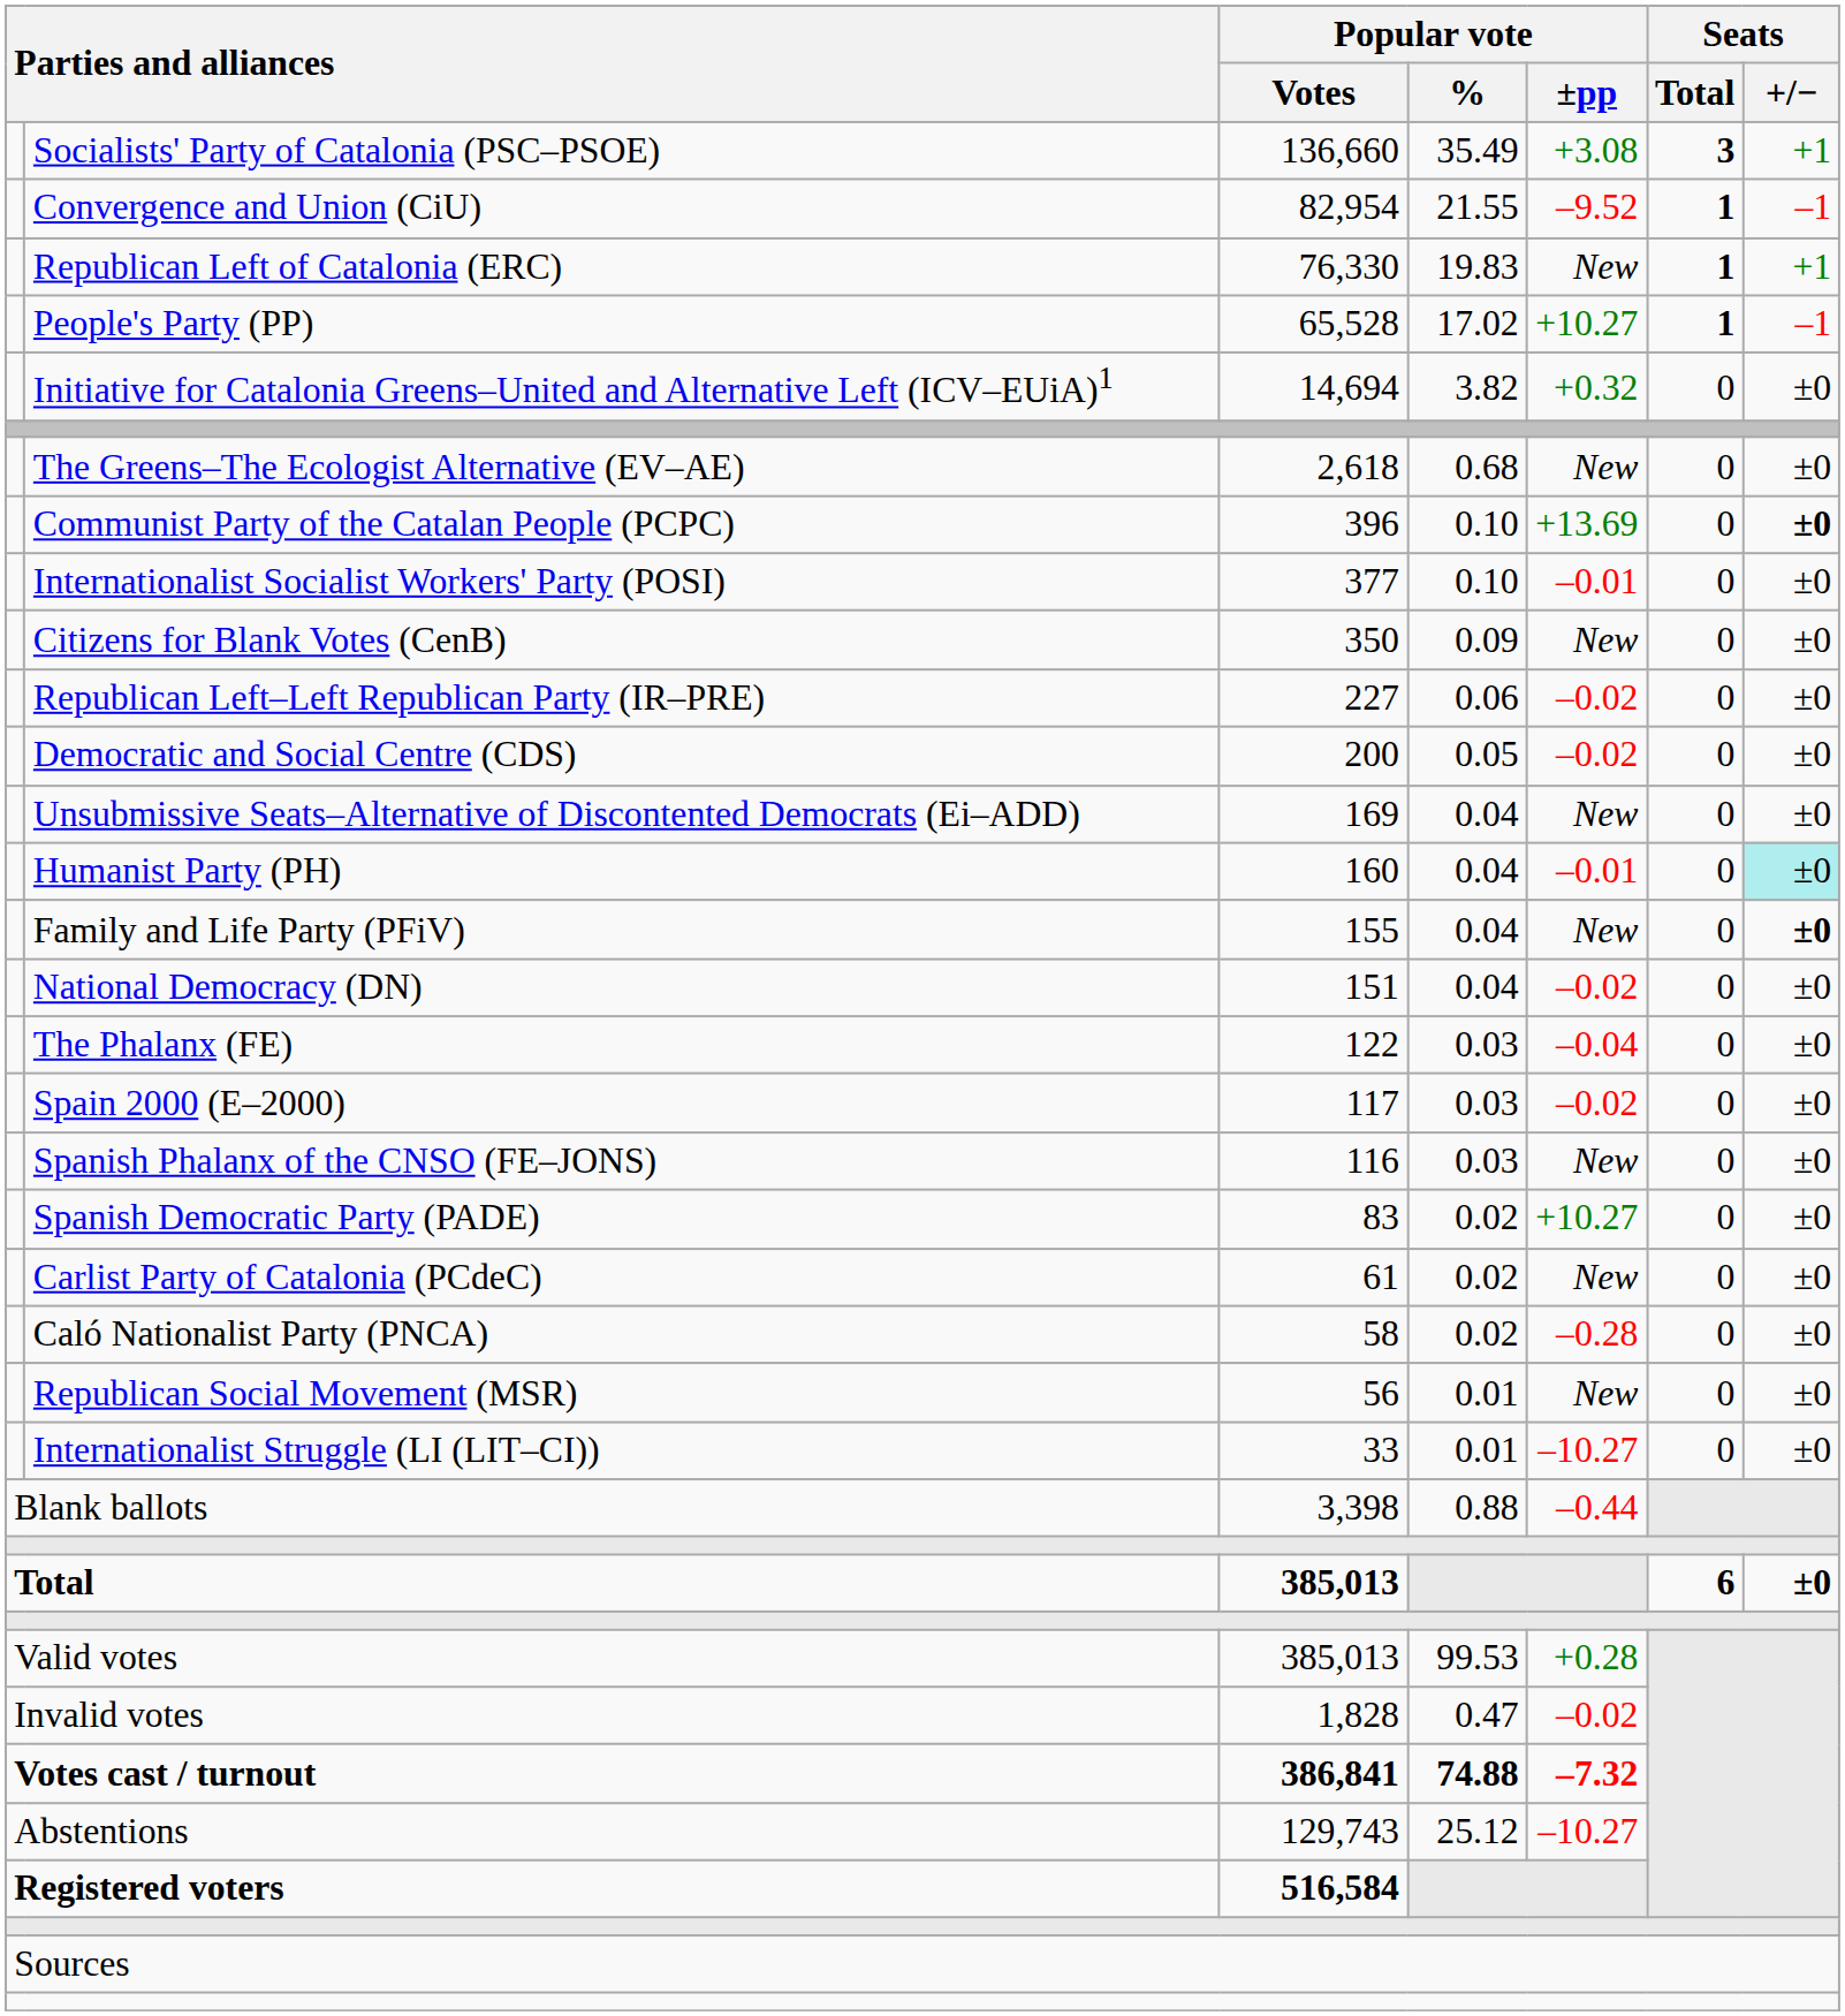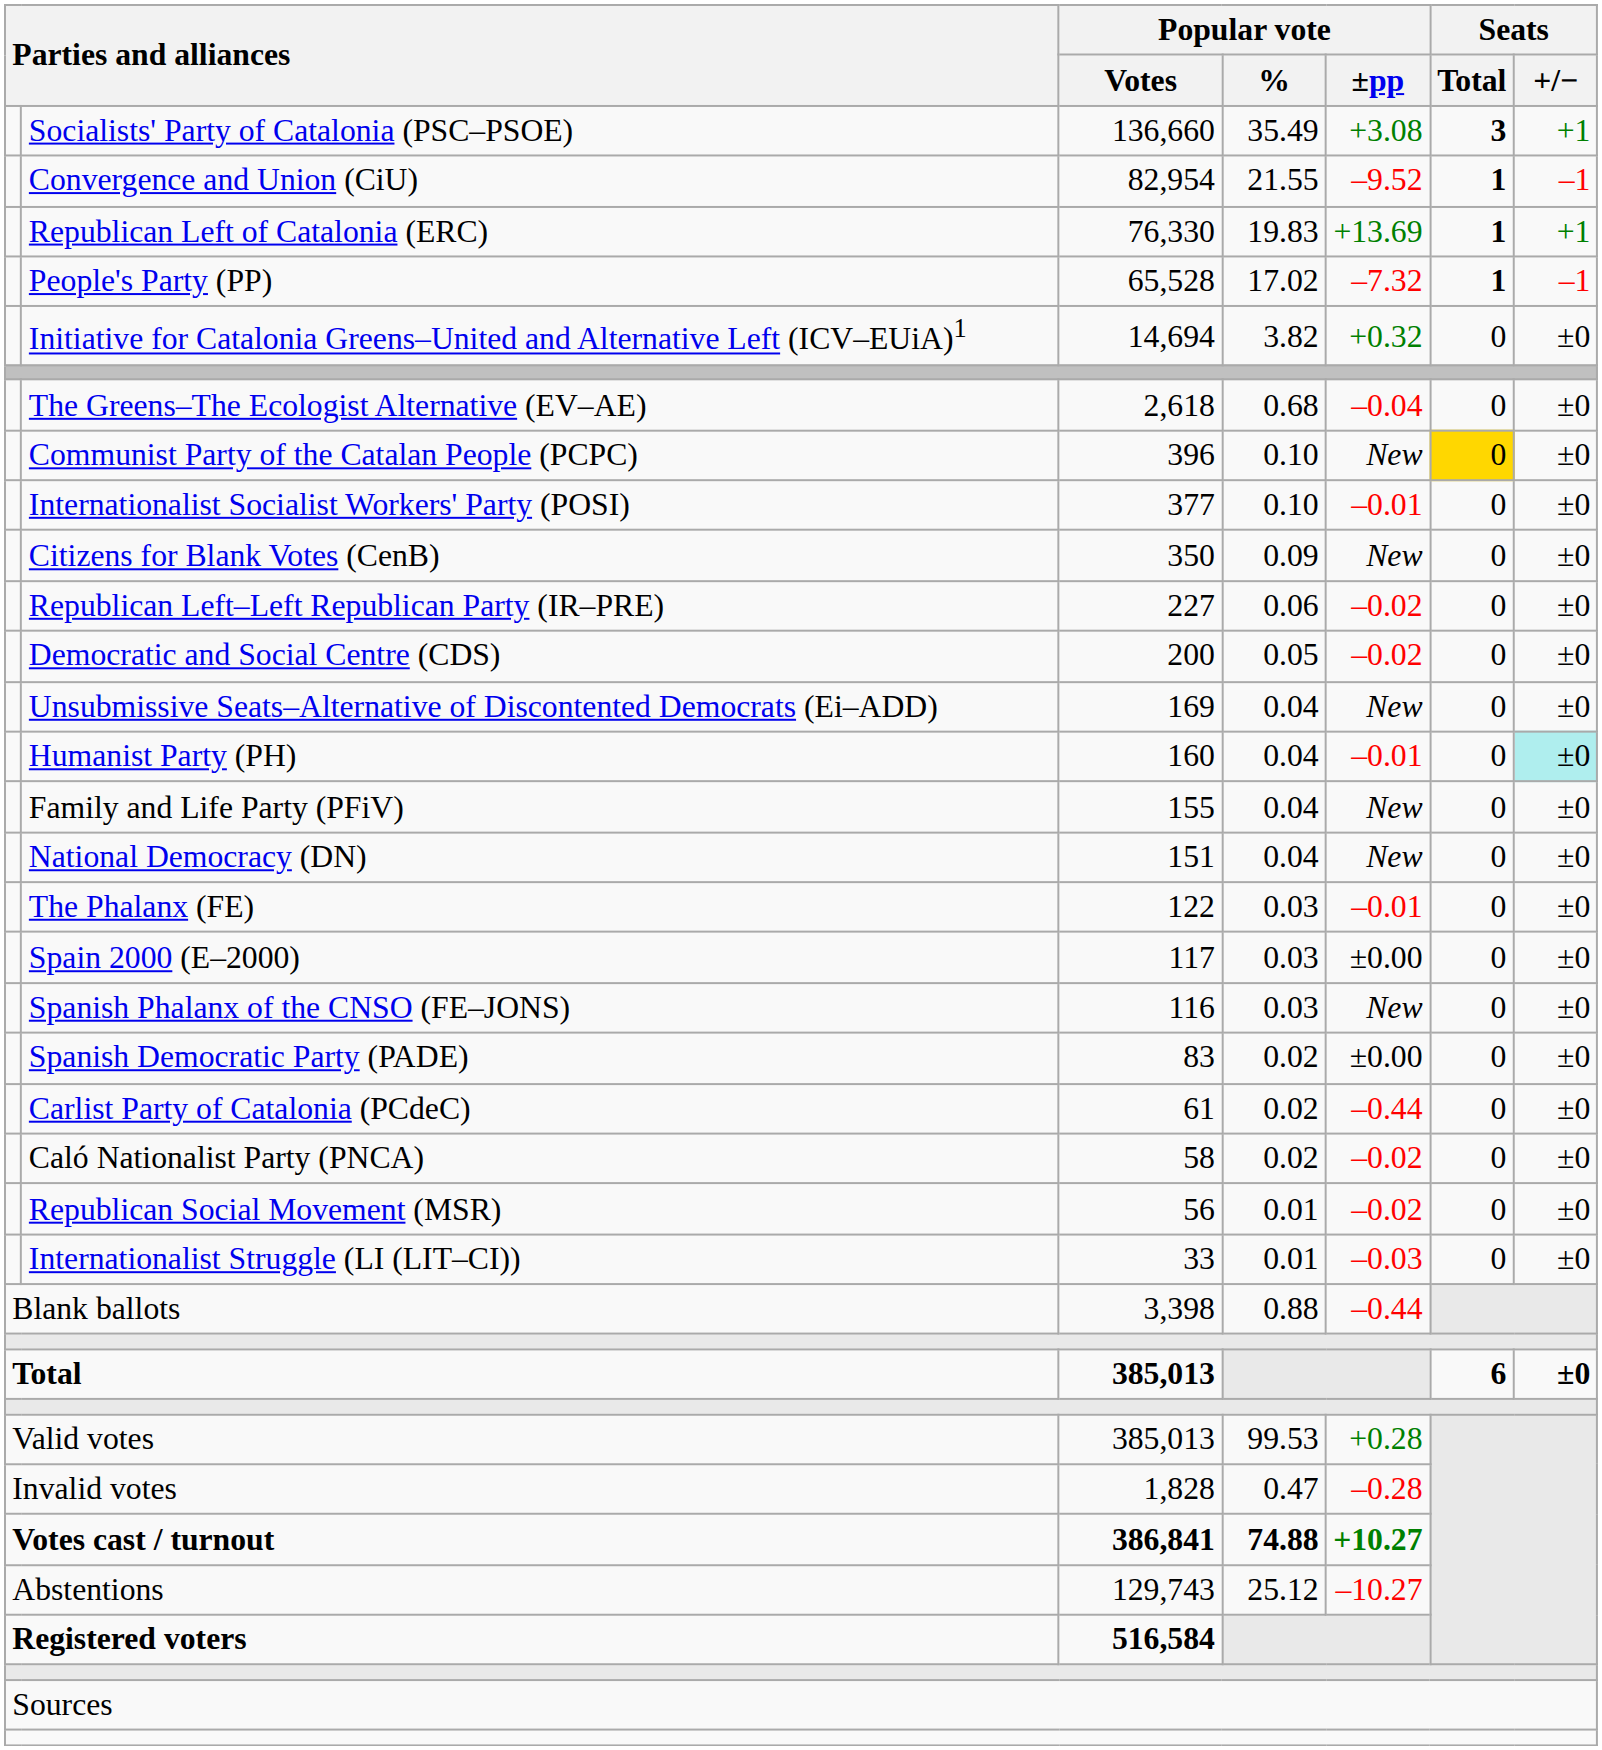Republican Left of Catalonia (ERC) | Popular vote / ±pp: New -> +13.69
People's Party (PP) | Popular vote / ±pp: +10.27 -> –7.32
The Greens–The Ecologist Alternative (EV–AE) | Popular vote / ±pp: New -> –0.04
Communist Party of the Catalan People (PCPC) | Popular vote / ±pp: +13.69 -> New
Communist Party of the Catalan People (PCPC) | Seats / Total: no background -> gold background
Communist Party of the Catalan People (PCPC) | Seats / +/−: bold -> normal
Family and Life Party (PFiV) | Seats / +/−: bold -> normal
National Democracy (DN) | Popular vote / ±pp: –0.02 -> New
The Phalanx (FE) | Popular vote / ±pp: –0.04 -> –0.01
Spain 2000 (E–2000) | Popular vote / ±pp: –0.02 -> ±0.00
Spanish Democratic Party (PADE) | Popular vote / ±pp: +10.27 -> ±0.00
Carlist Party of Catalonia (PCdeC) | Popular vote / ±pp: New -> –0.44
Caló Nationalist Party (PNCA) | Popular vote / ±pp: –0.28 -> –0.02
Republican Social Movement (MSR) | Popular vote / ±pp: New -> –0.02
Internationalist Struggle (LI (LIT–CI)) | Popular vote / ±pp: –10.27 -> –0.03
Invalid votes | Popular vote / ±pp: –0.02 -> –0.28
Votes cast / turnout | Popular vote / ±pp: –7.32 -> +10.27
